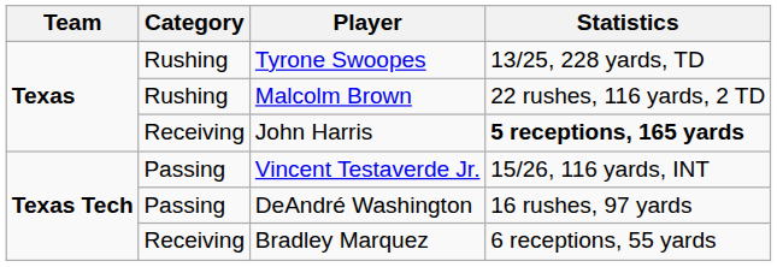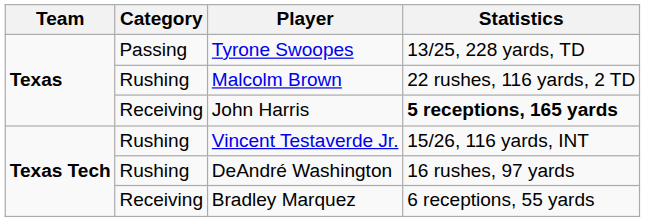Tyrone Swoopes | Category: Rushing -> Passing
Vincent Testaverde Jr. | Category: Passing -> Rushing
DeAndré Washington | Category: Passing -> Rushing
